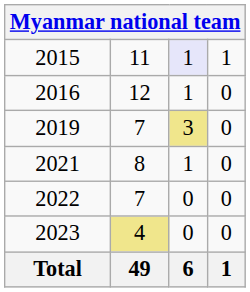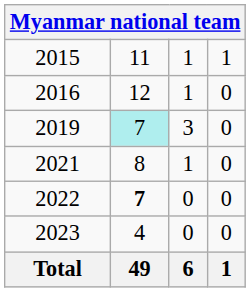2015 | column 3: lavender background -> no background
2019 | column 2: no background -> paleturquoise background
2019 | column 3: khaki background -> no background
2022 | column 2: normal -> bold
2023 | column 2: khaki background -> no background
